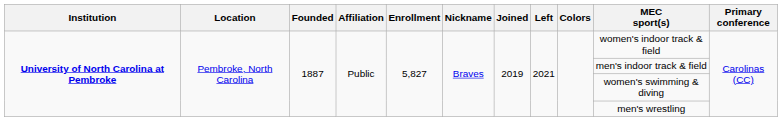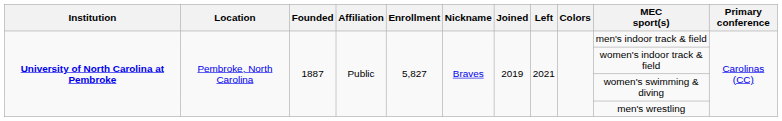row 2 | MEC sport(s): women's indoor track & field -> men's indoor track & field
row 3 | MEC sport(s): men's indoor track & field -> women's indoor track & field
